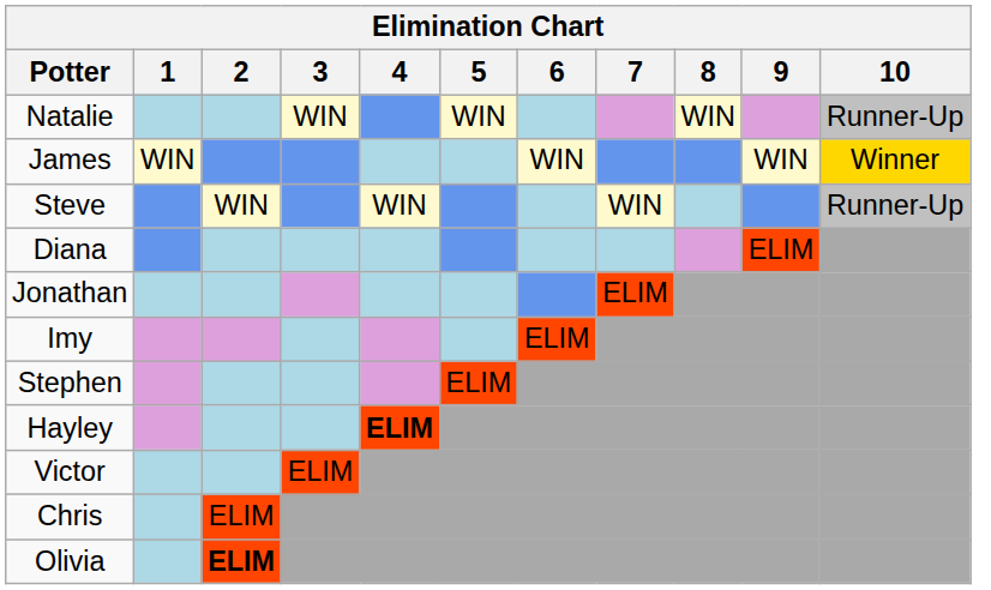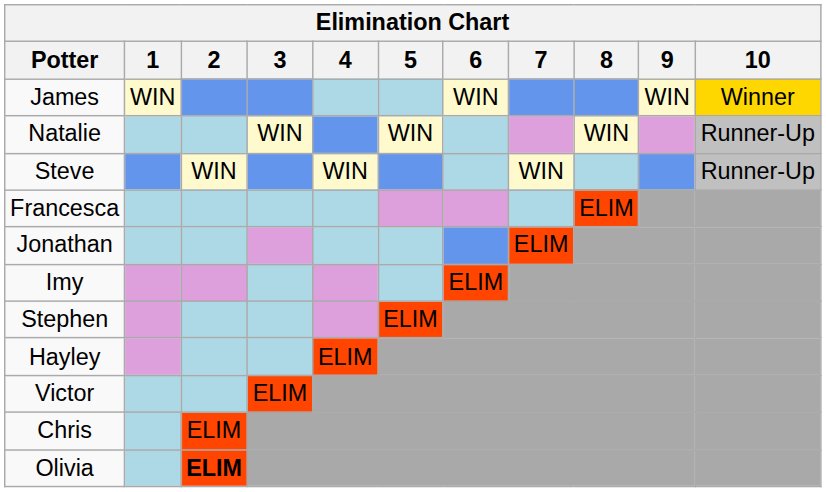rows swapped: James <-> Natalie
- row: Diana | ELIM
+ row: Francesca | ELIM
Hayley | 4: bold -> normal
